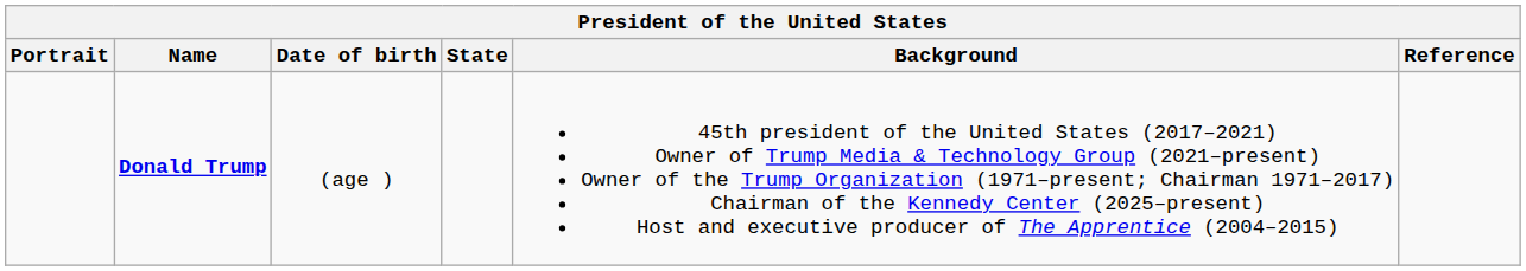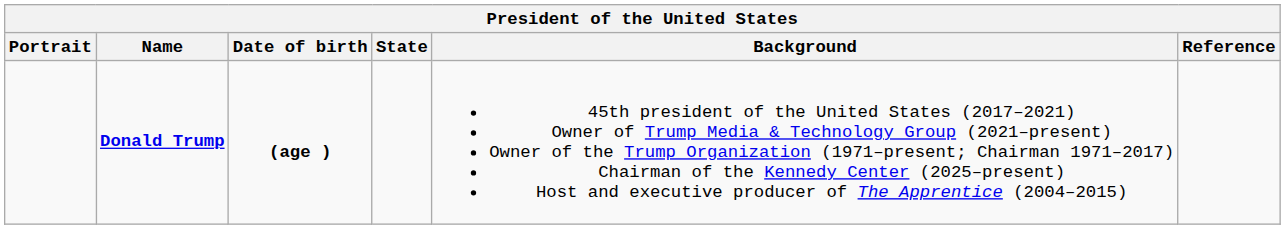Donald Trump | Date of birth: normal -> bold
